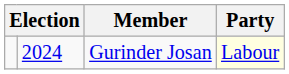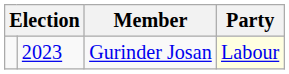Gurinder Josan | column 2: 2024 -> 2023
